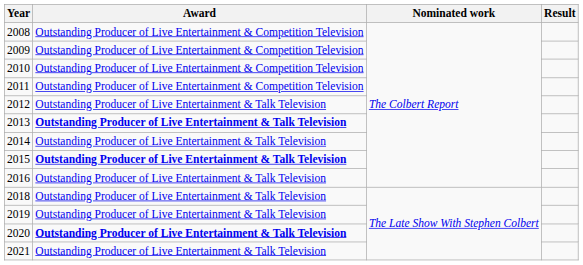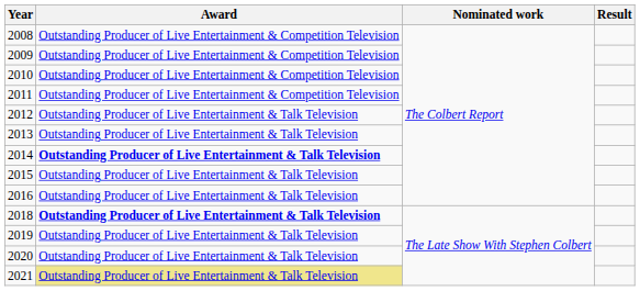2013 | Award: bold -> normal
2014 | Award: normal -> bold
2015 | Award: bold -> normal
2018 | Award: normal -> bold
2020 | Award: bold -> normal
2021 | Award: no background -> khaki background
